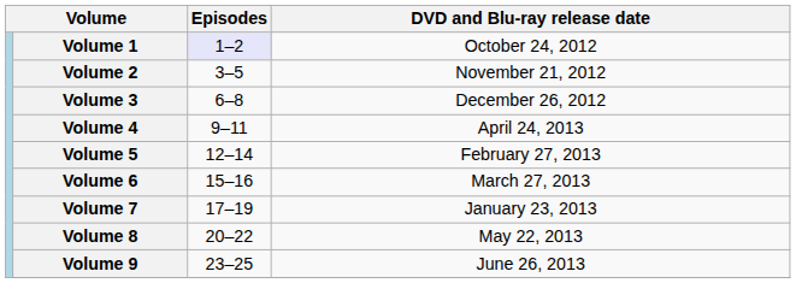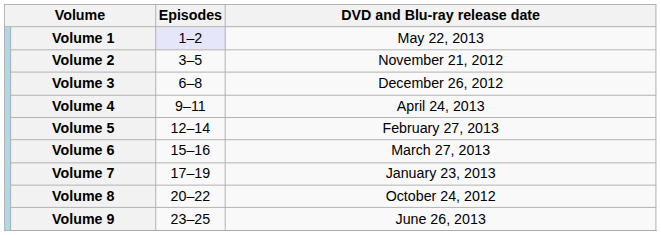Volume 1 | DVD and Blu-ray release date: October 24, 2012 -> May 22, 2013
Volume 8 | DVD and Blu-ray release date: May 22, 2013 -> October 24, 2012
